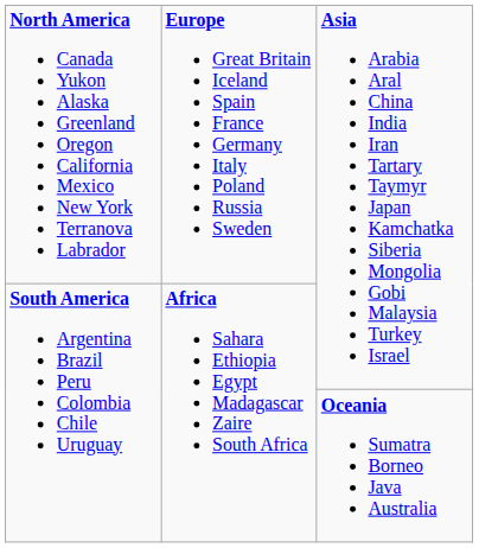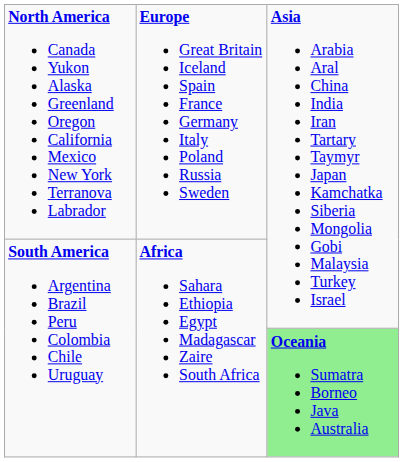Oceania Sumatra Borneo Java Australia | column 3: no background -> lightgreen background
